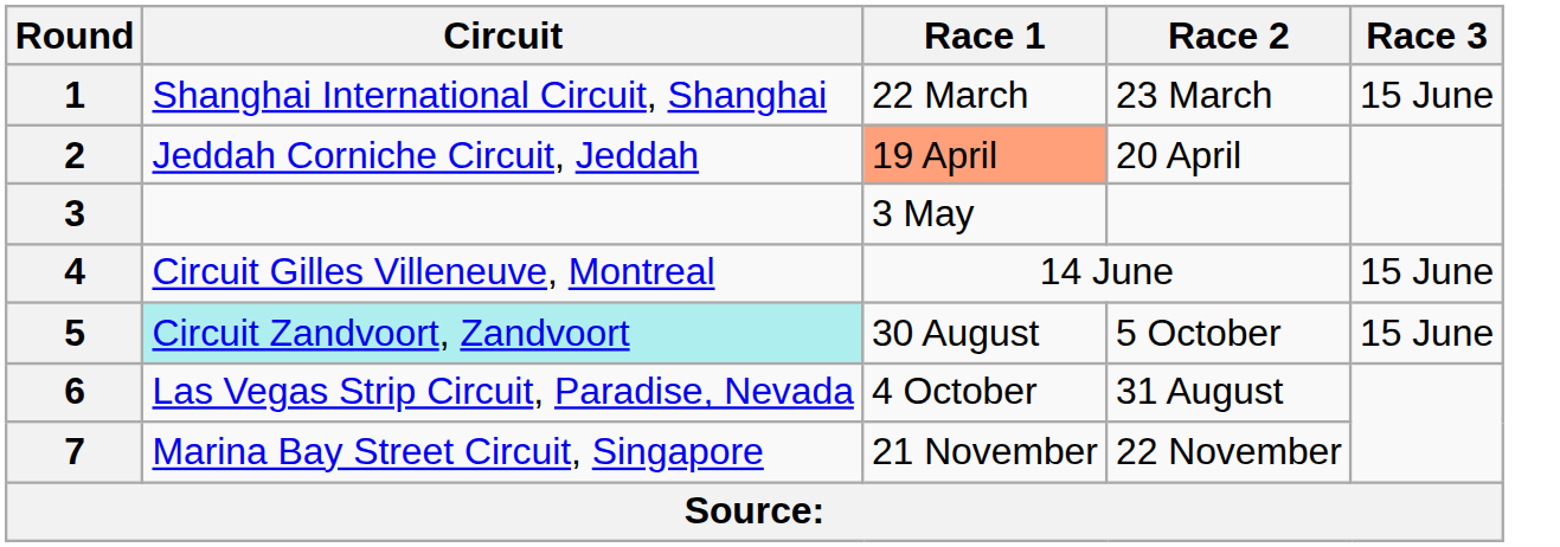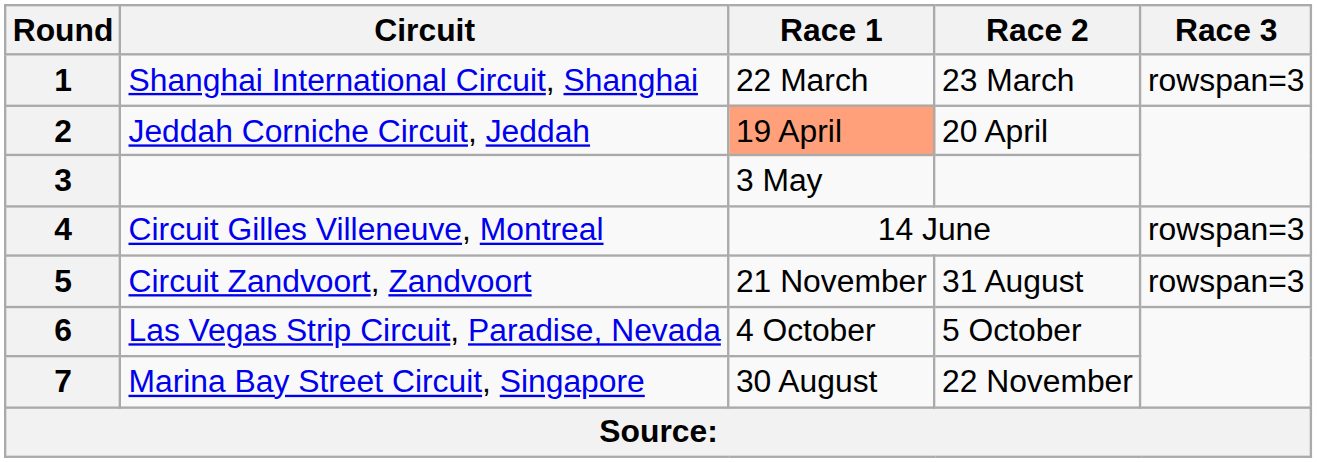1 | Race 3: 15 June -> rowspan=3
4 | Race 3: 15 June -> rowspan=3
5 | Circuit: paleturquoise background -> no background
5 | Race 1: 30 August -> 21 November
5 | Race 2: 5 October -> 31 August
5 | Race 3: 15 June -> rowspan=3
6 | Race 2: 31 August -> 5 October
7 | Race 1: 21 November -> 30 August
